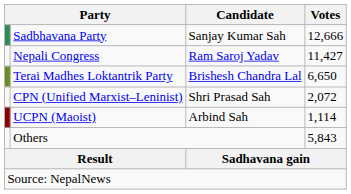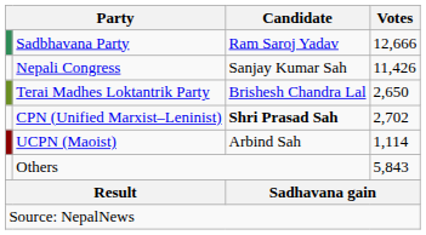Sadbhavana Party | Candidate: Sanjay Kumar Sah -> Ram Saroj Yadav
Nepali Congress | Candidate: Ram Saroj Yadav -> Sanjay Kumar Sah
Nepali Congress | Votes: 11,427 -> 11,426
Terai Madhes Loktantrik Party | Votes: 6,650 -> 2,650
CPN (Unified Marxist–Leninist) | Candidate: normal -> bold
CPN (Unified Marxist–Leninist) | Votes: 2,072 -> 2,702
